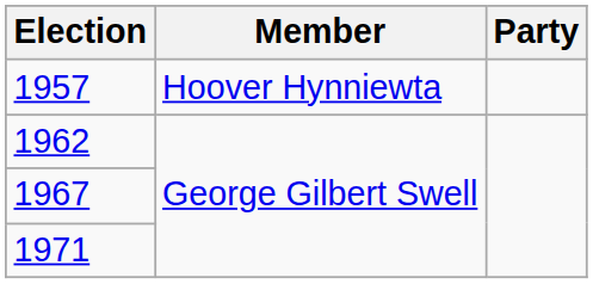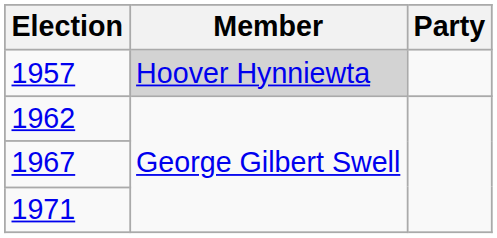1957 | Member: no background -> lightgrey background
